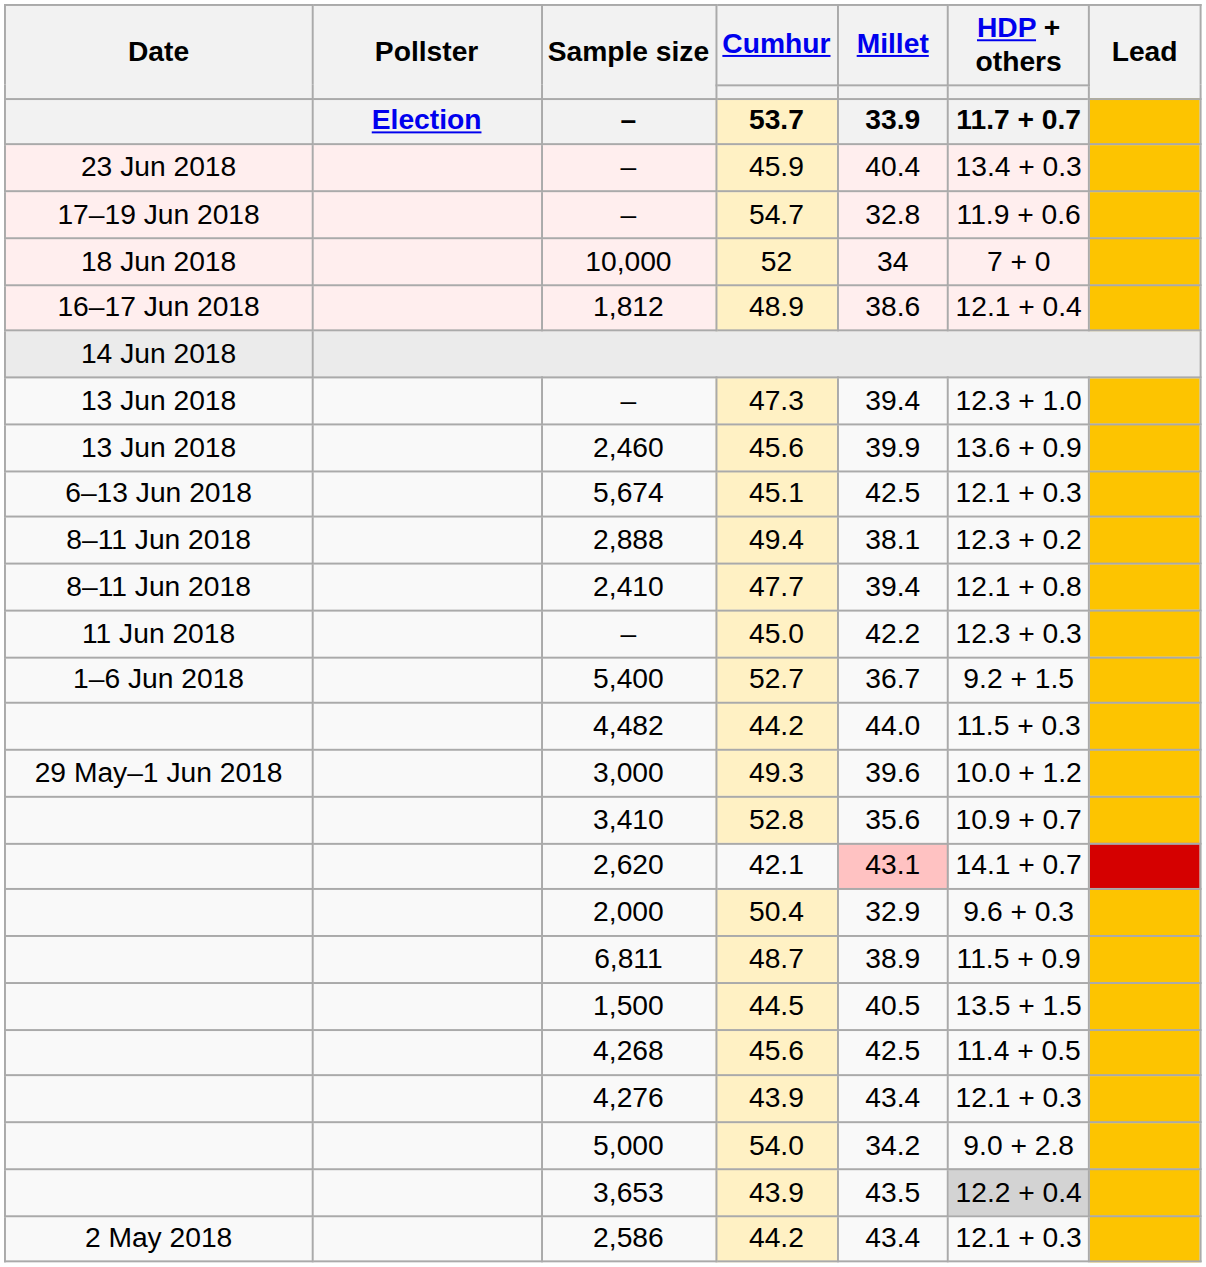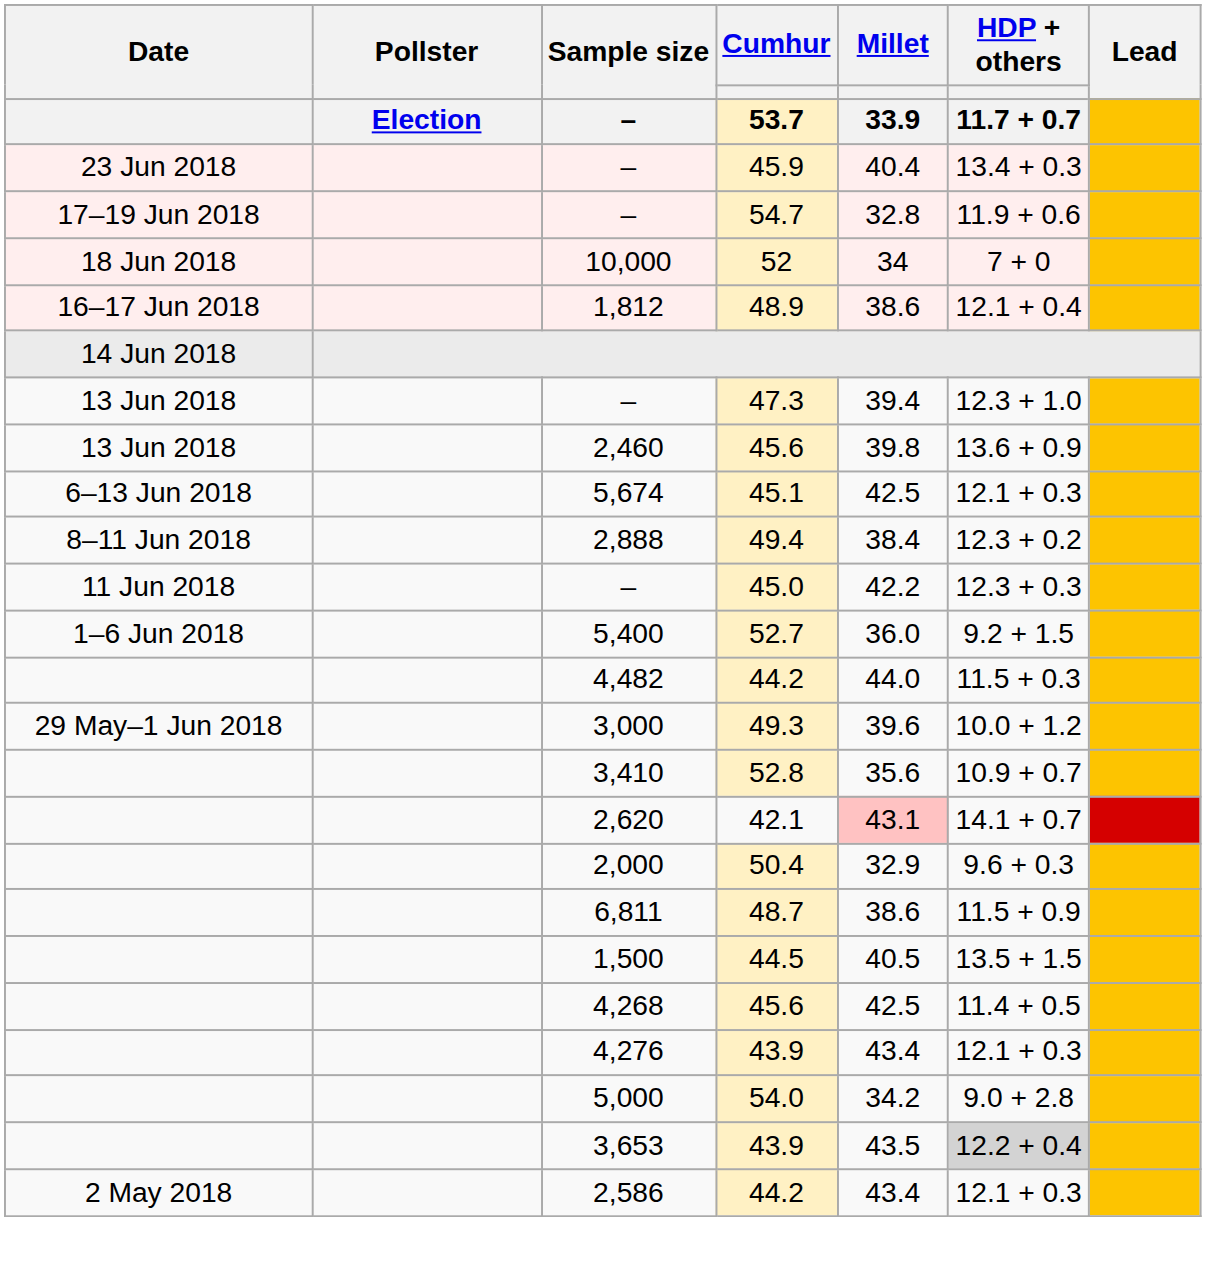2,460 | Millet / 33.9: 39.9 -> 39.8
2,888 | Millet / 33.9: 38.1 -> 38.4
- row: 8–11 Jun 2018 | 2,410 | 47.7 | 39.4 | 12.1 + 0.8
5,400 | Millet / 33.9: 36.7 -> 36.0
6,811 | Millet / 33.9: 38.9 -> 38.6
